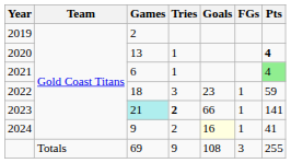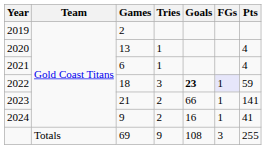2020 | Pts: bold -> normal
2021 | Pts: lightgreen background -> no background
2022 | Goals: normal -> bold
2022 | FGs: no background -> lavender background
2023 | Games: paleturquoise background -> no background
2023 | Tries: bold -> normal
2024 | Goals: lightyellow background -> no background
